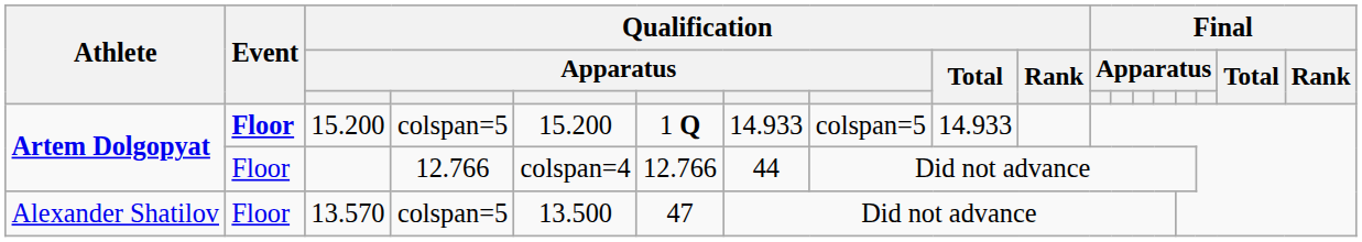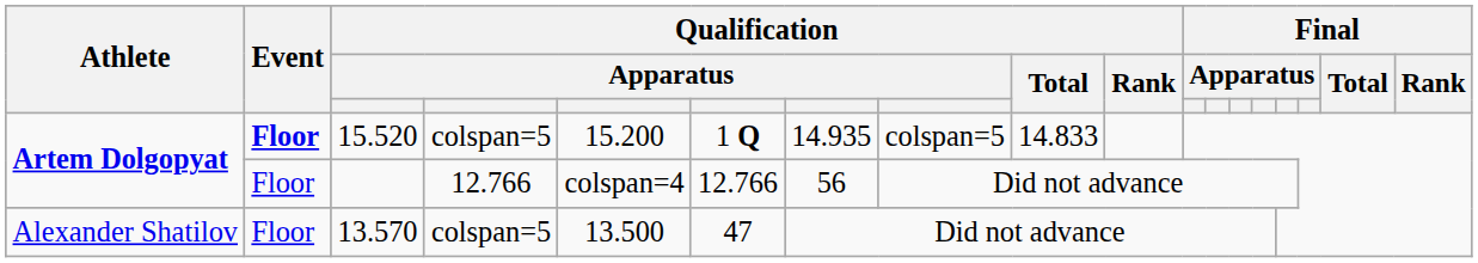row 4 | column 3: 15.200 -> 15.520
row 4 | column 7: 14.933 -> 14.935
row 4 | Qualification / Total: 14.933 -> 14.833
row 5 | column 7: 44 -> 56
